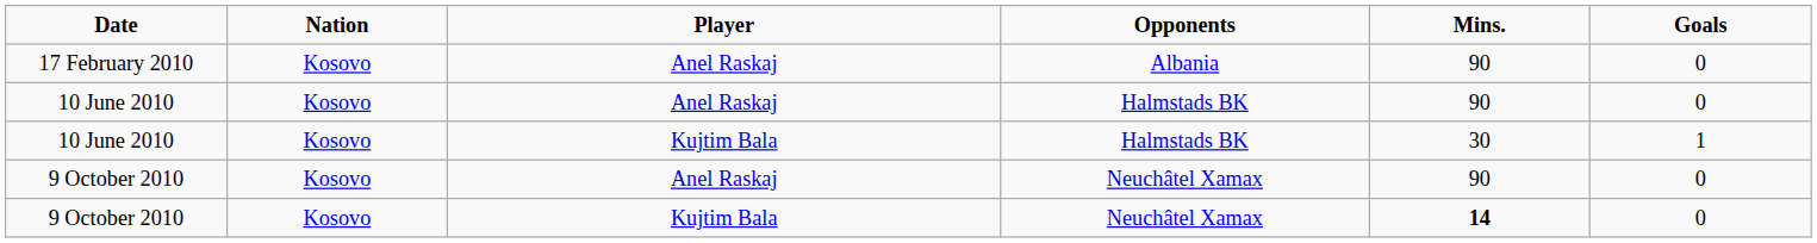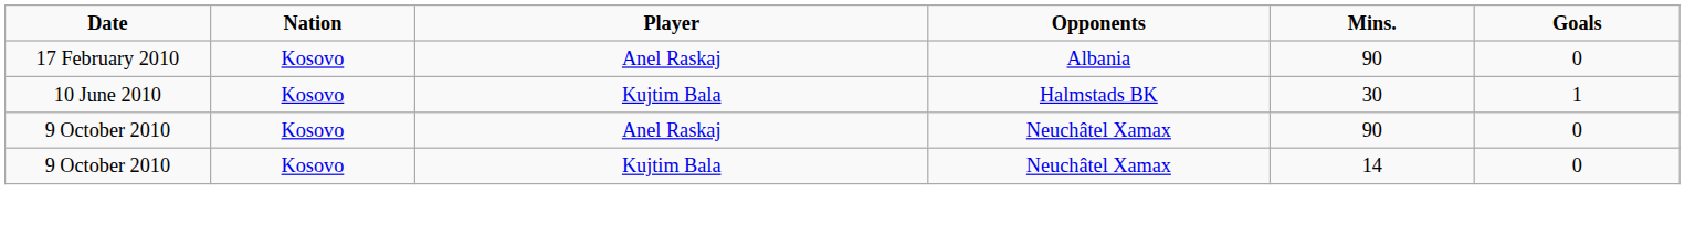- row: 10 June 2010 | Kosovo | Anel Raskaj | Halmstads BK | 90 | 0
9 October 2010 / Kujtim Bala | Mins.: bold -> normal
